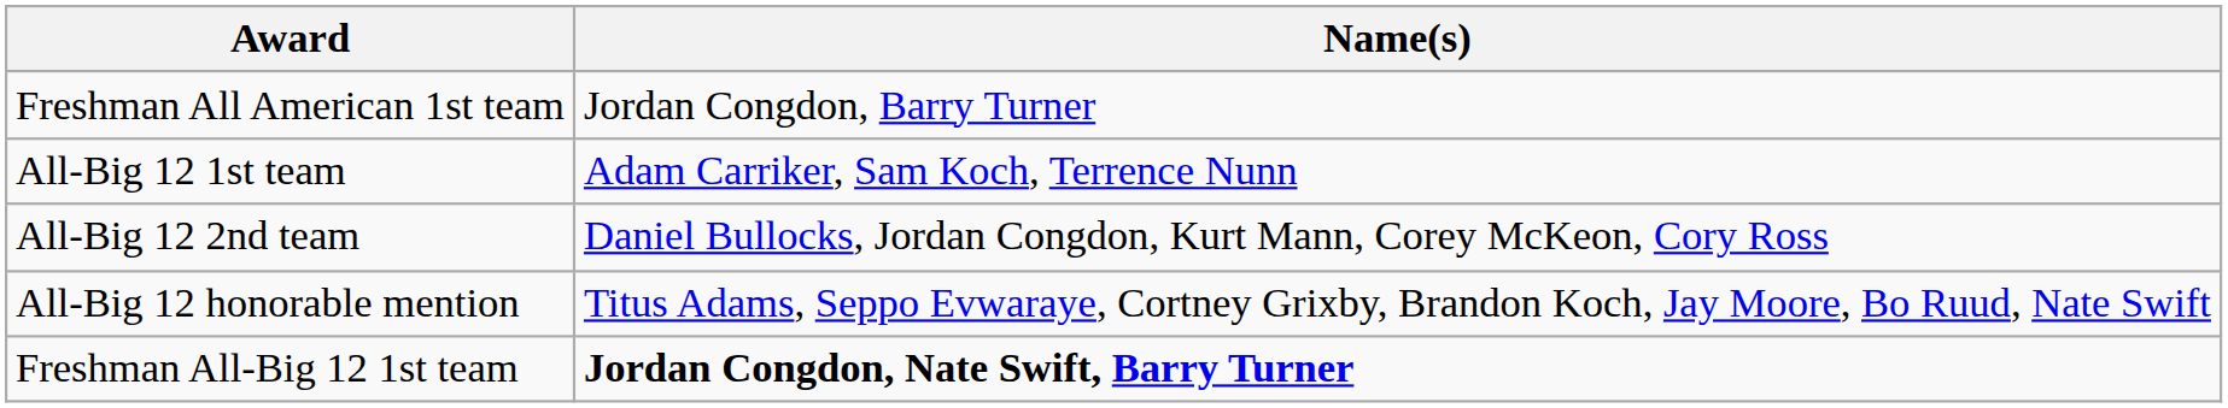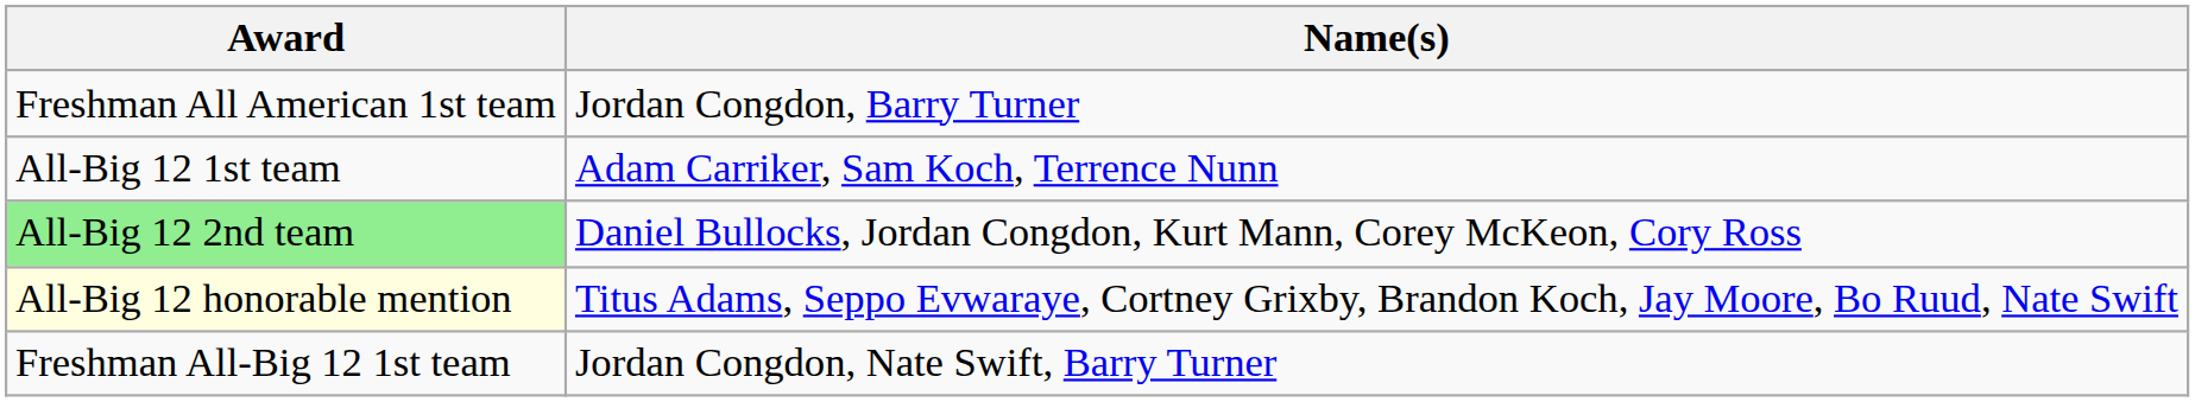row 4 | Award: no background -> lightgreen background
row 5 | Award: no background -> lightyellow background
row 6 | Name(s): bold -> normal
